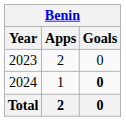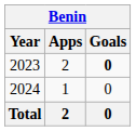2023 | Goals: normal -> bold
2024 | Goals: bold -> normal
